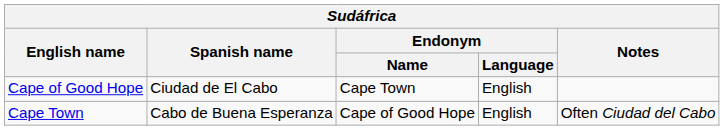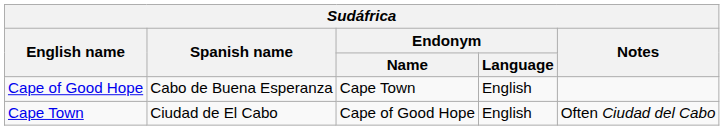row 4 | Spanish name: Ciudad de El Cabo -> Cabo de Buena Esperanza
row 5 | Spanish name: Cabo de Buena Esperanza -> Ciudad de El Cabo
